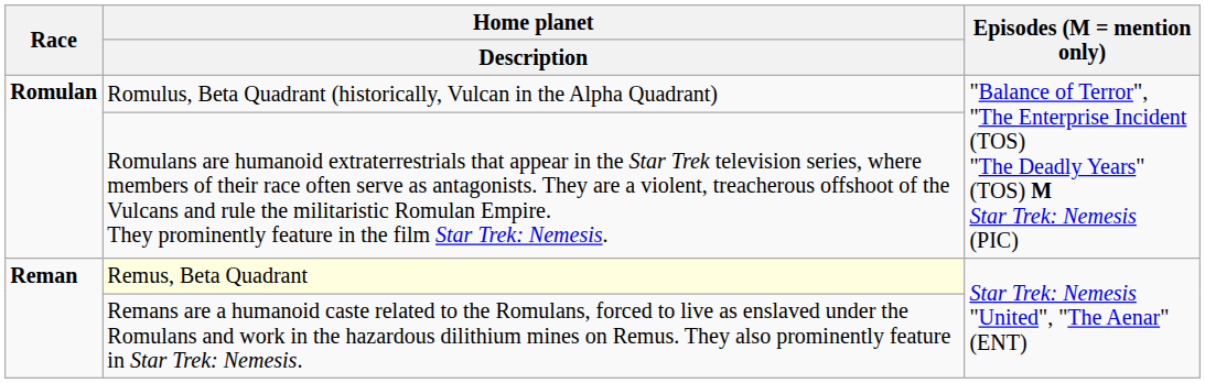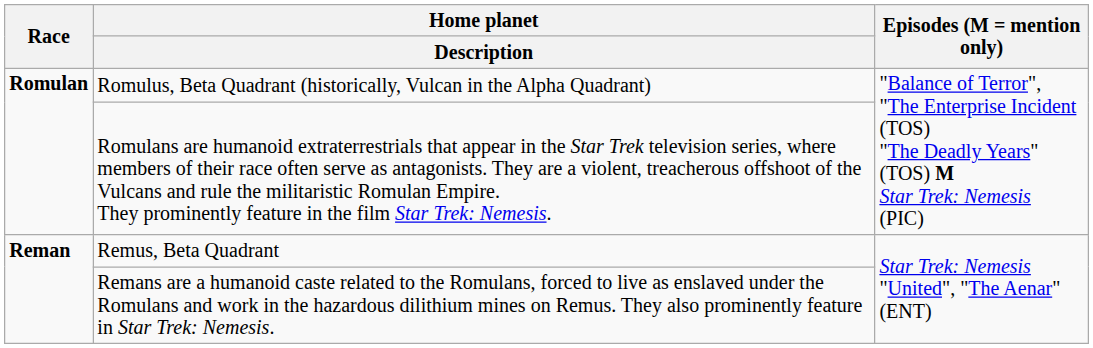Remus, Beta Quadrant | Home planet / Description: lightyellow background -> no background
